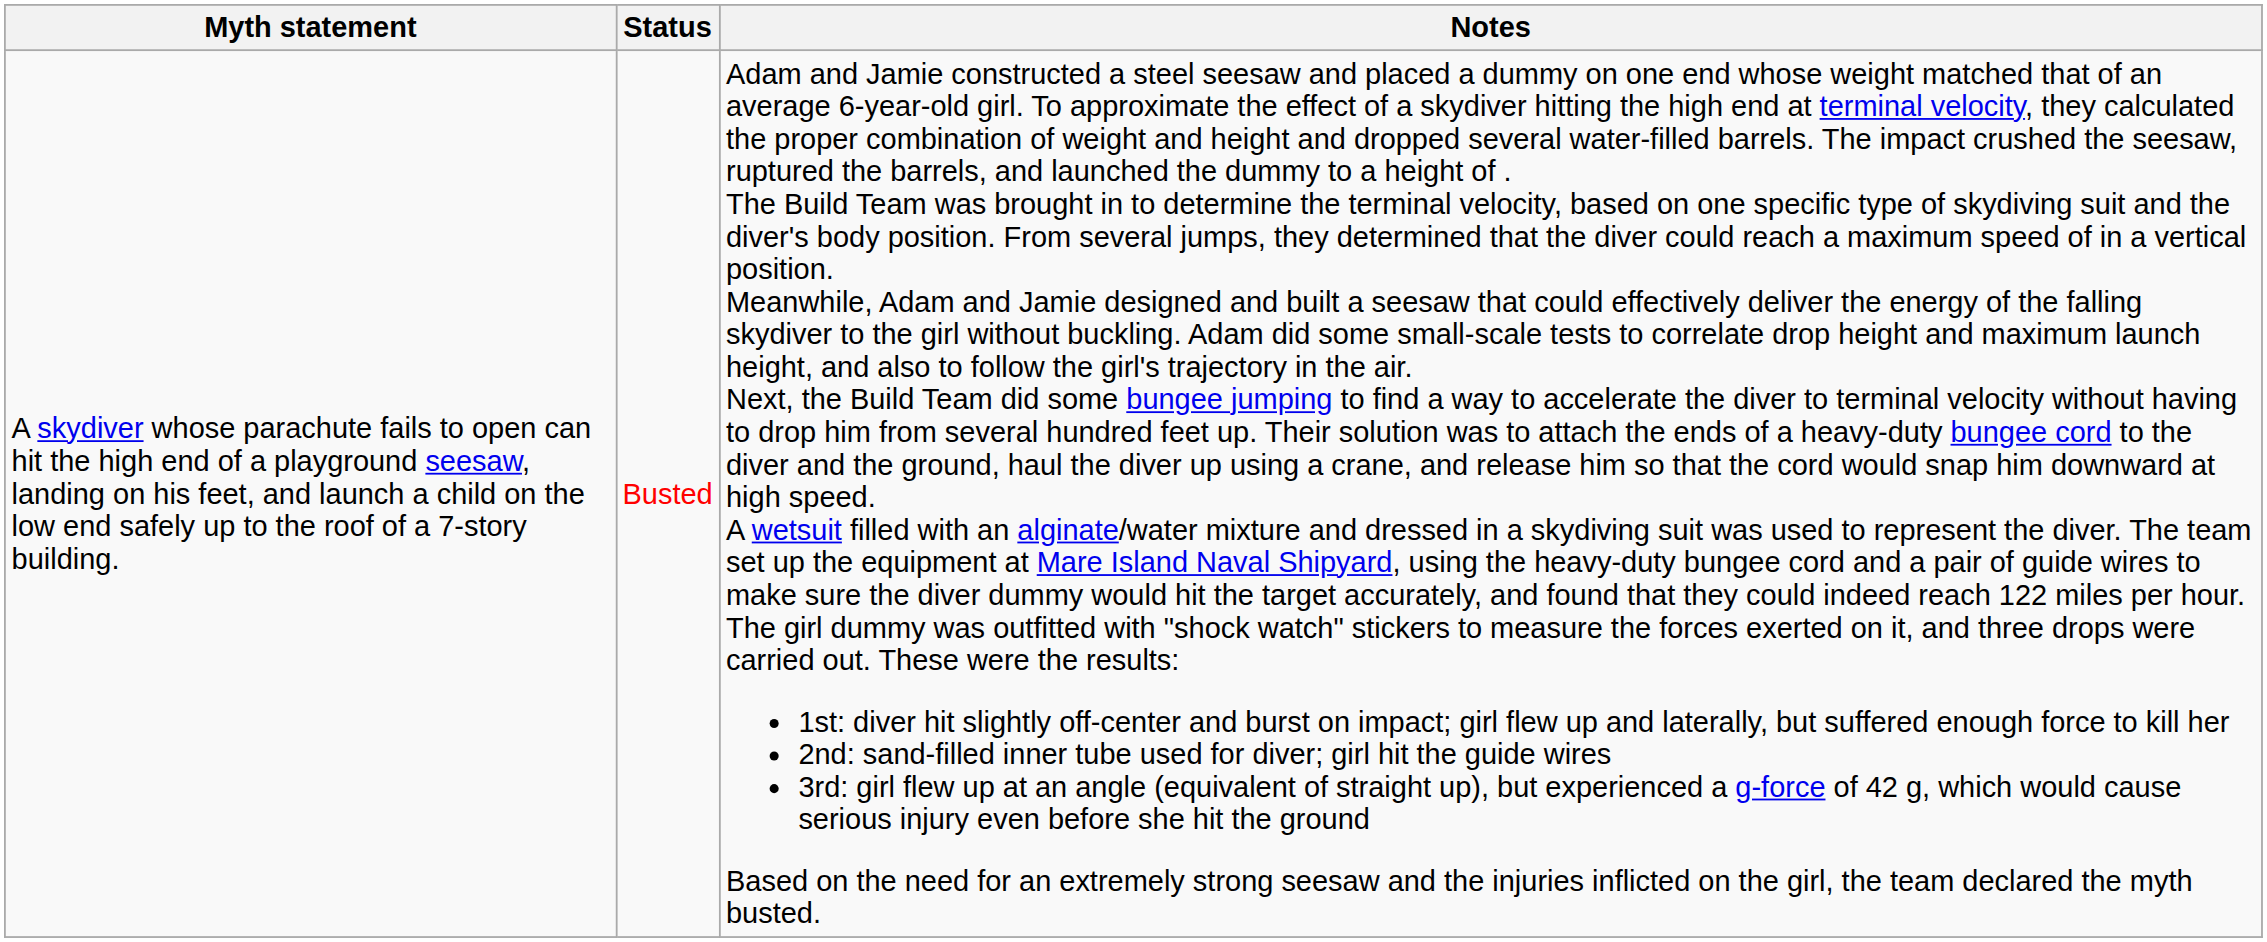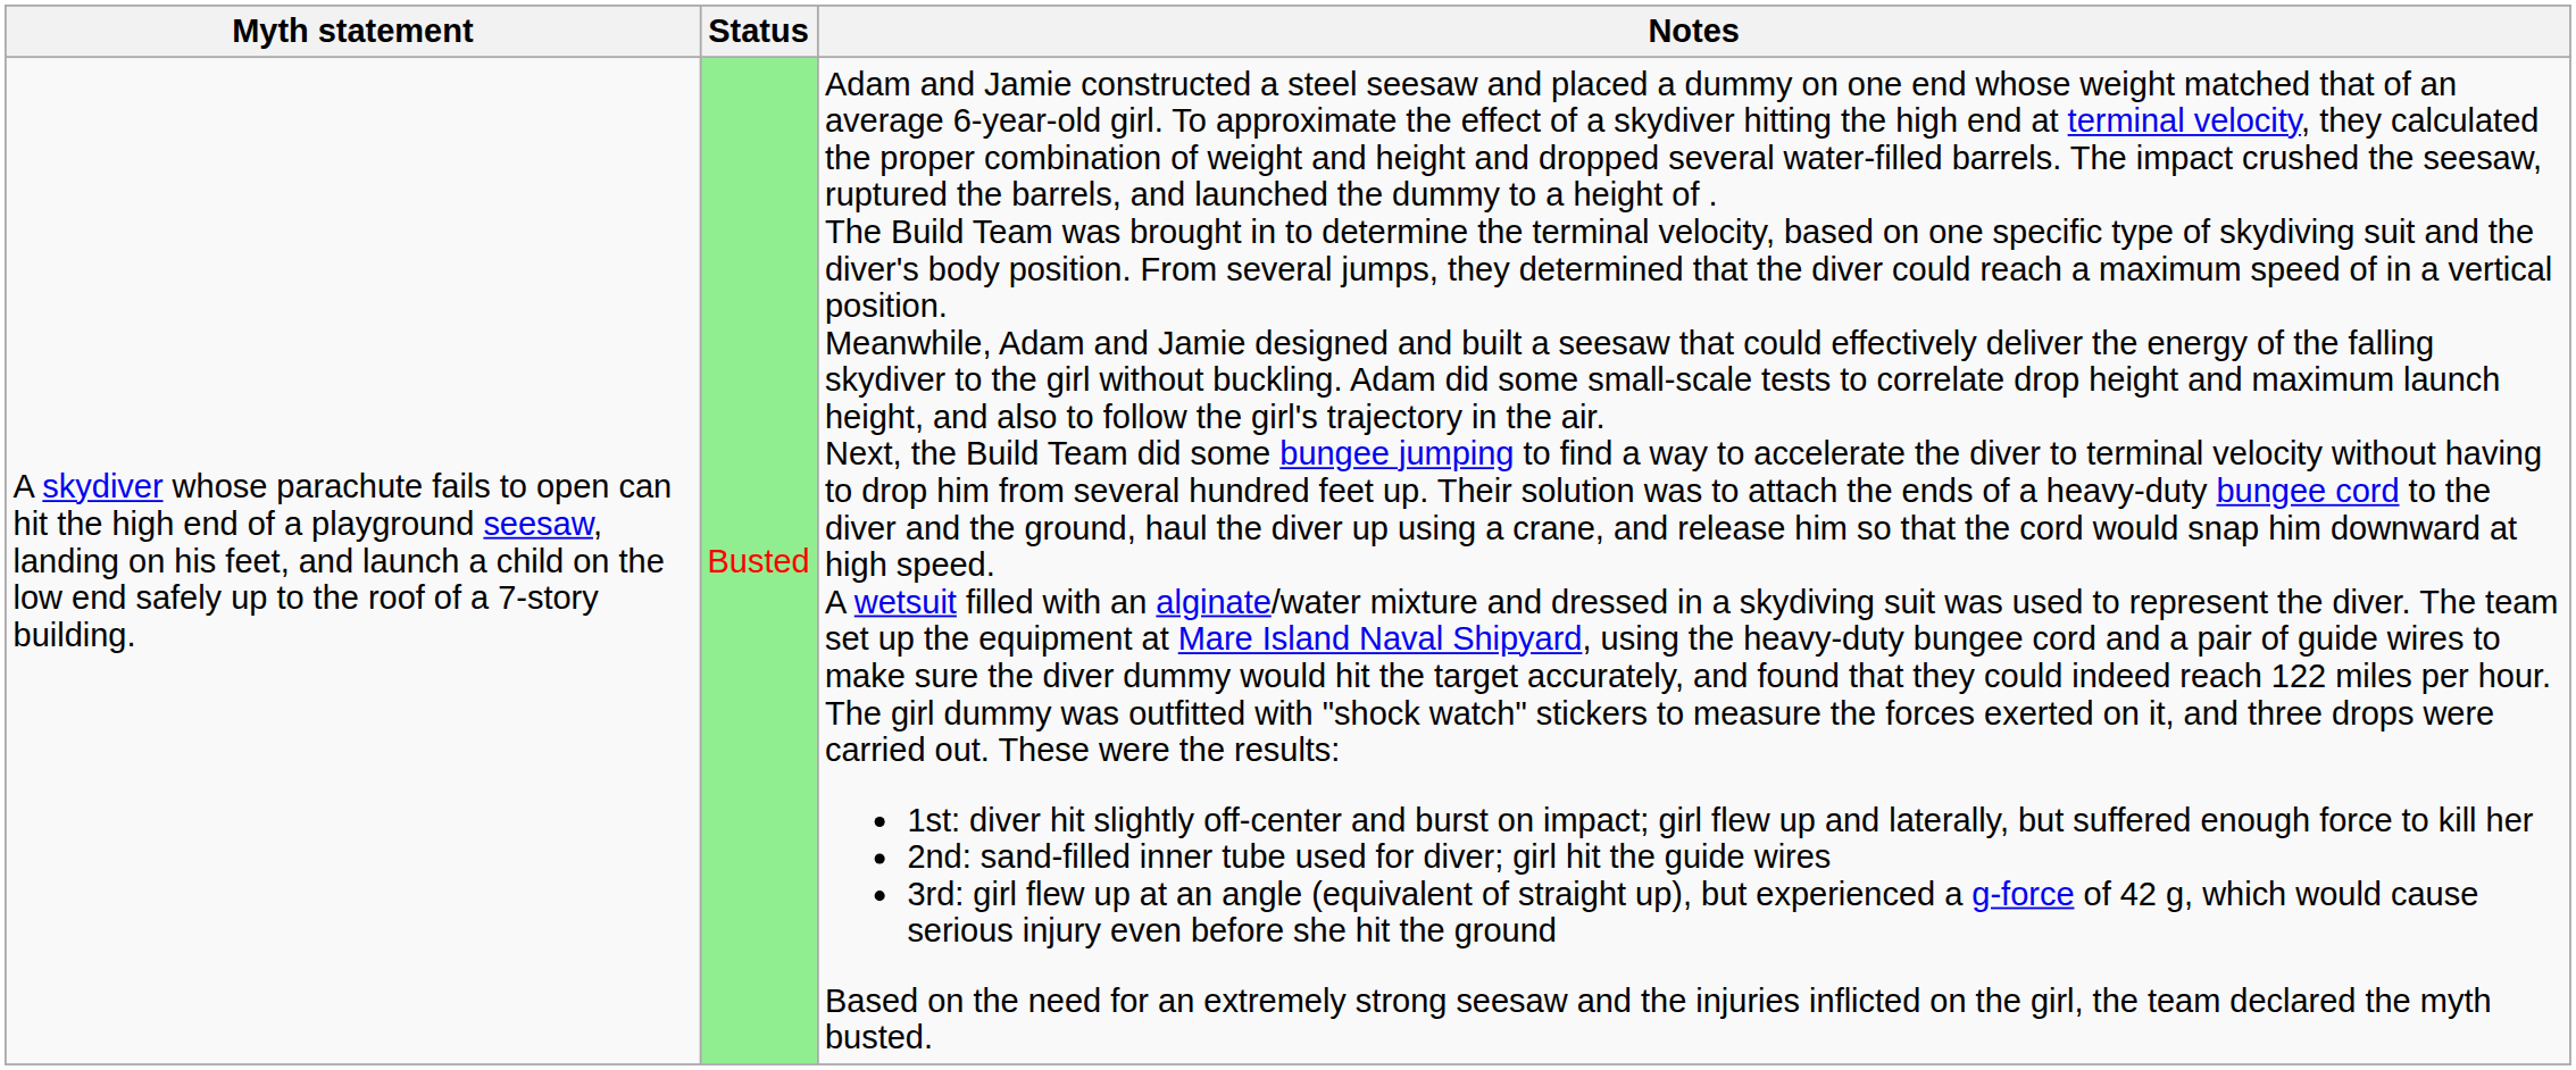row 2 | Status: no background -> lightgreen background
